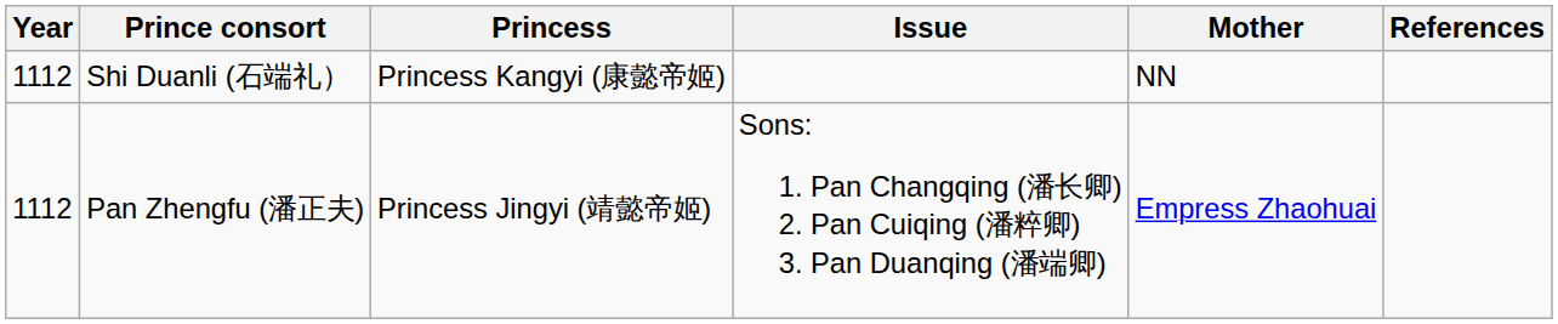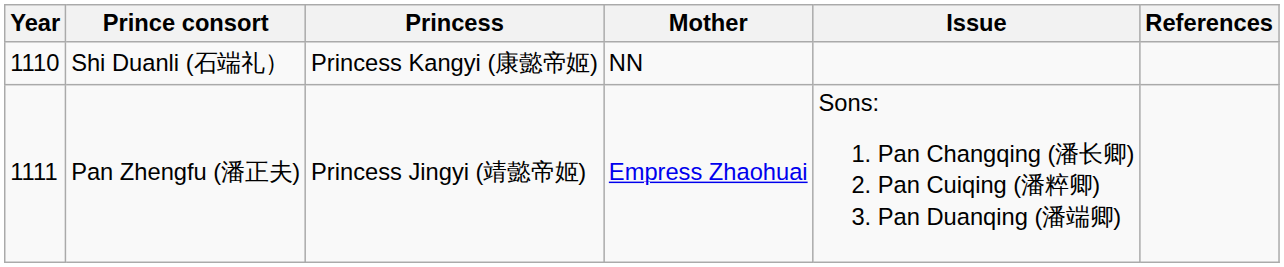columns swapped: Mother <-> Issue
Shi Duanli (石端礼） | Year: 1112 -> 1110
Pan Zhengfu (潘正夫) | Year: 1112 -> 1111
